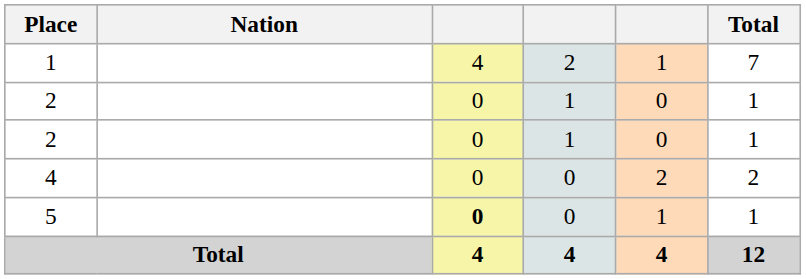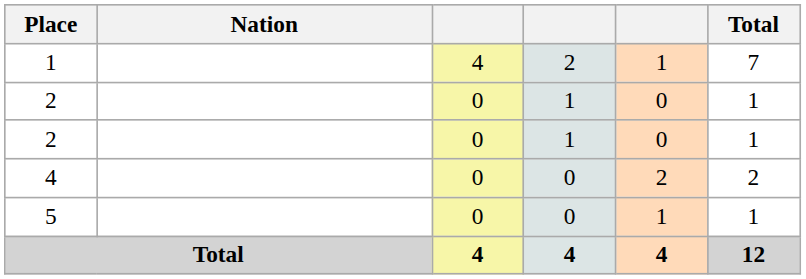5 | column 3: bold -> normal
